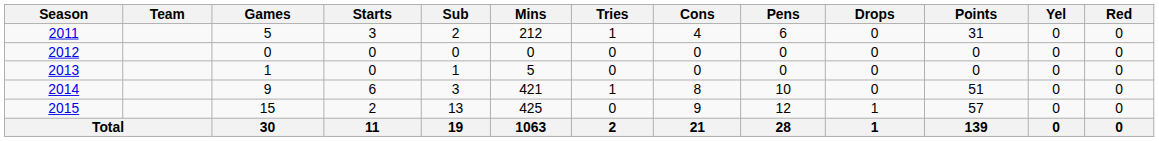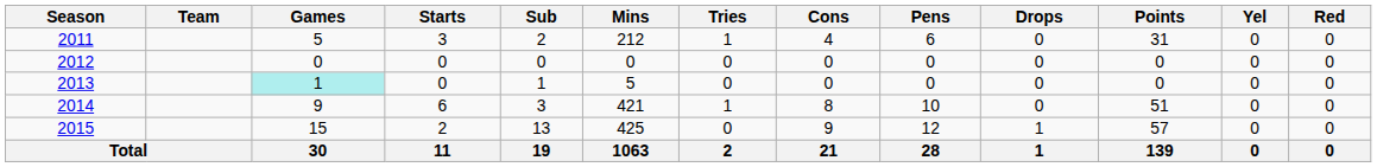2013 | Games: no background -> paleturquoise background
